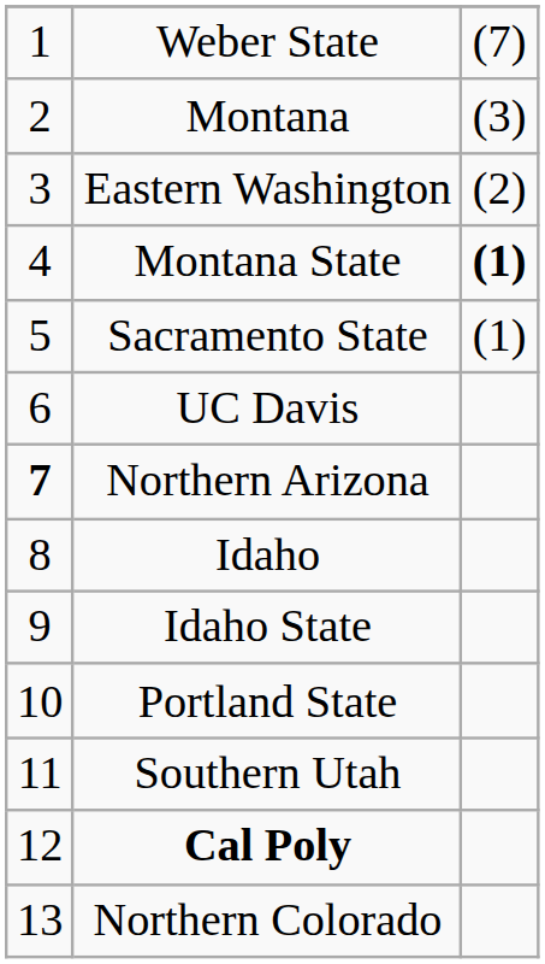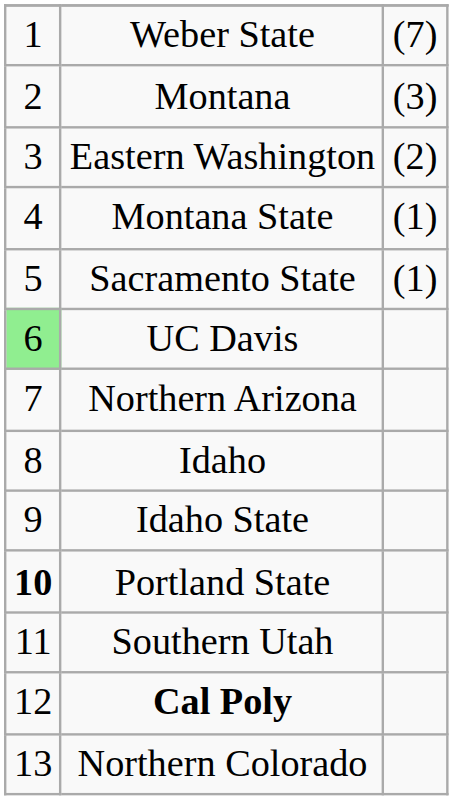Montana State | column 3: bold -> normal
UC Davis | column 1: no background -> lightgreen background
Northern Arizona | column 1: bold -> normal
Portland State | column 1: normal -> bold
